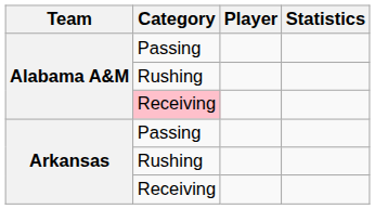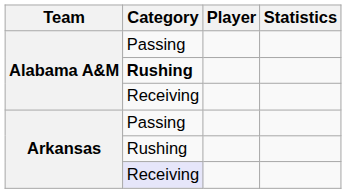Alabama A&M / Rushing | Category: normal -> bold
Alabama A&M / Receiving | Category: pink background -> no background
Arkansas / Receiving | Category: no background -> lavender background
